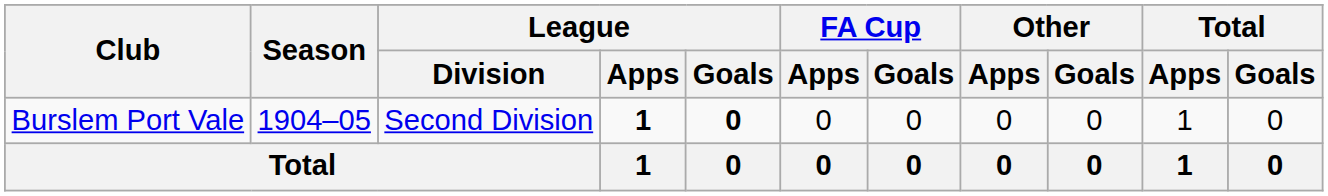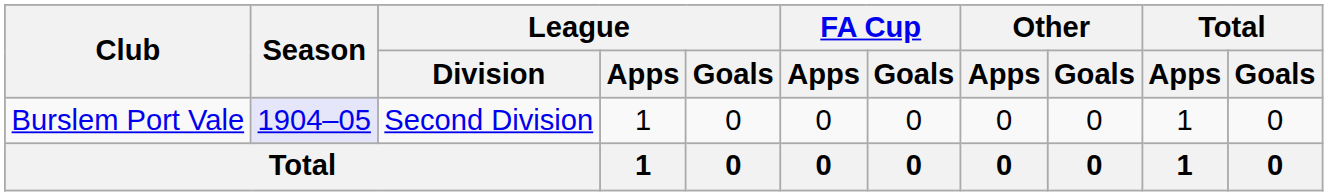Burslem Port Vale | Season: no background -> lavender background
Burslem Port Vale | League / Apps: bold -> normal
Burslem Port Vale | League / Goals: bold -> normal
